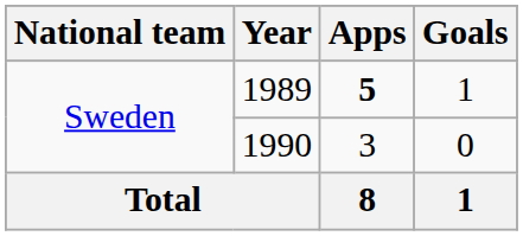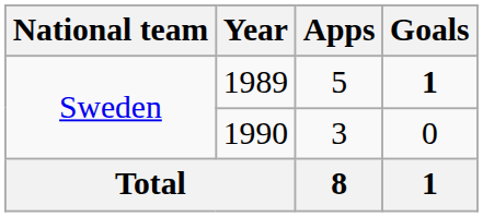1989 | Apps: bold -> normal
1989 | Goals: normal -> bold
